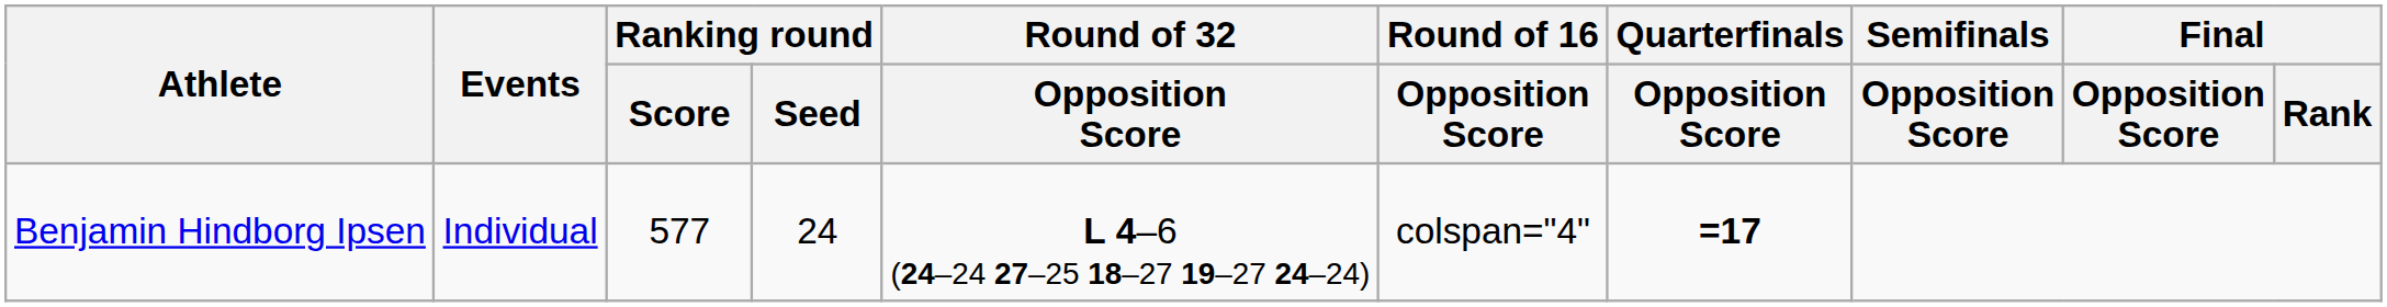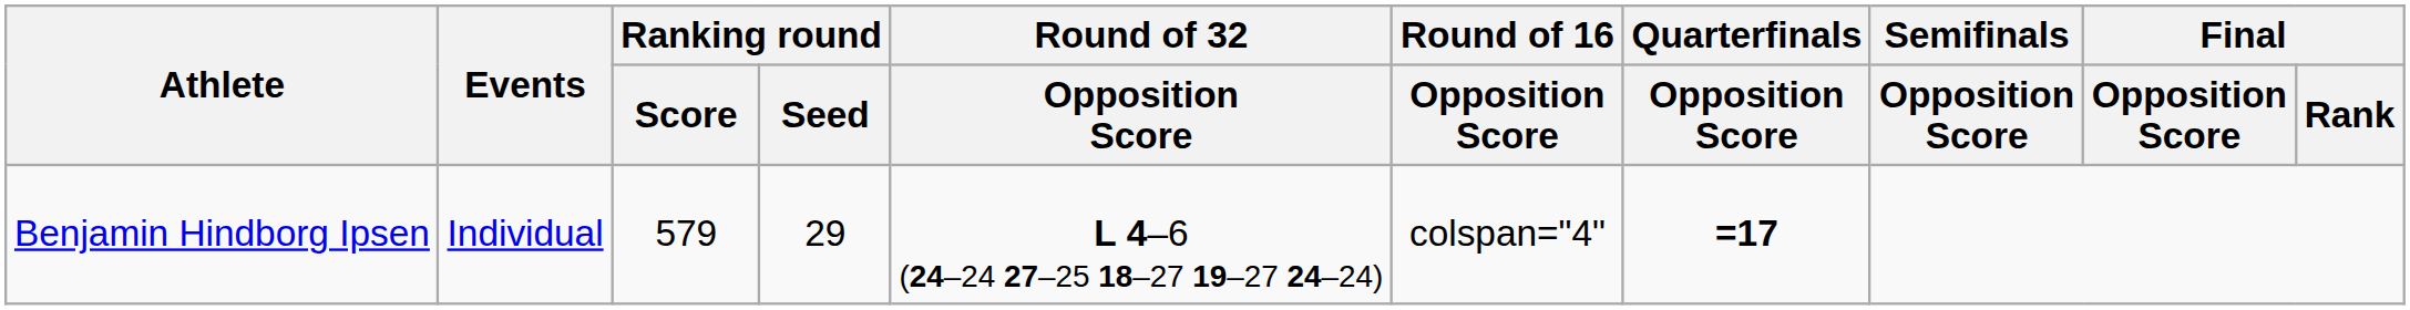Benjamin Hindborg Ipsen | Ranking round / Score: 577 -> 579
Benjamin Hindborg Ipsen | Ranking round / Seed: 24 -> 29
